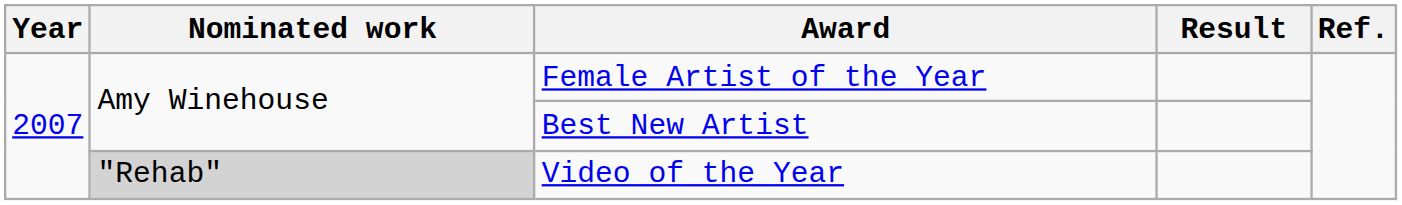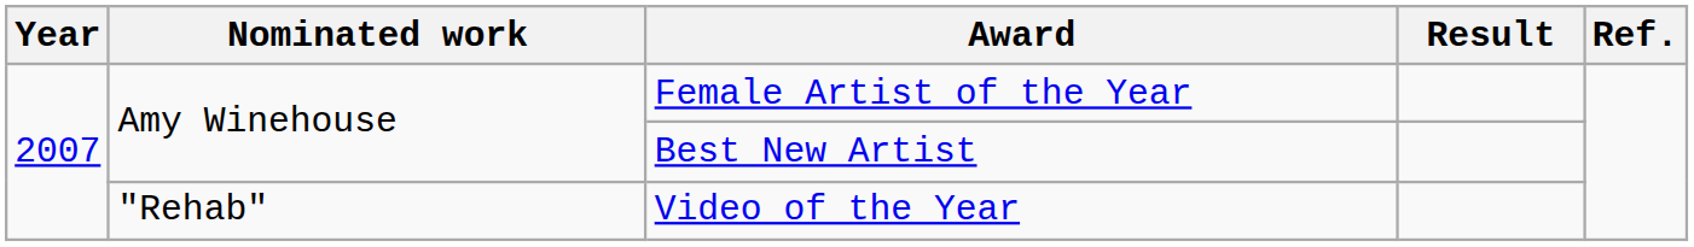Video of the Year | Nominated work: lightgrey background -> no background
